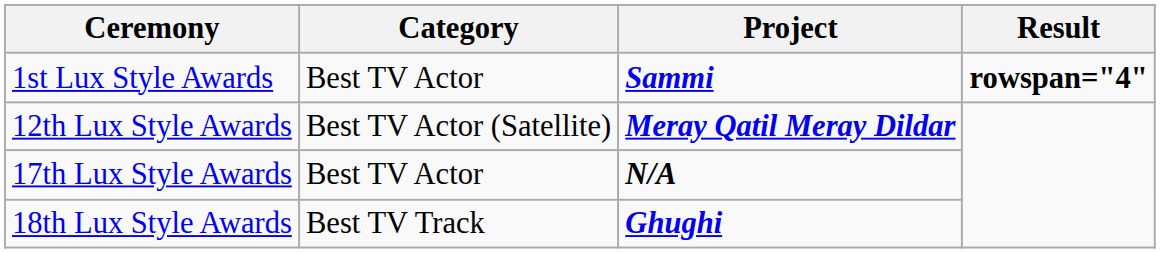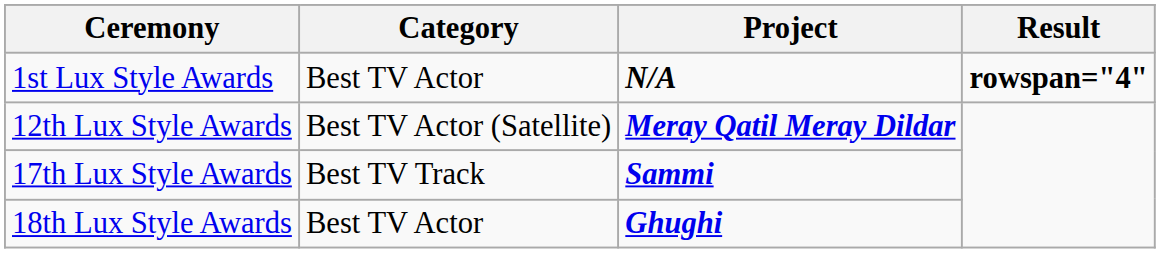1st Lux Style Awards | Project: Sammi -> N/A
17th Lux Style Awards | Category: Best TV Actor -> Best TV Track
17th Lux Style Awards | Project: N/A -> Sammi
18th Lux Style Awards | Category: Best TV Track -> Best TV Actor
